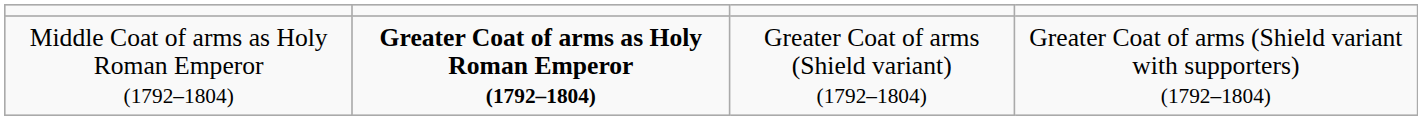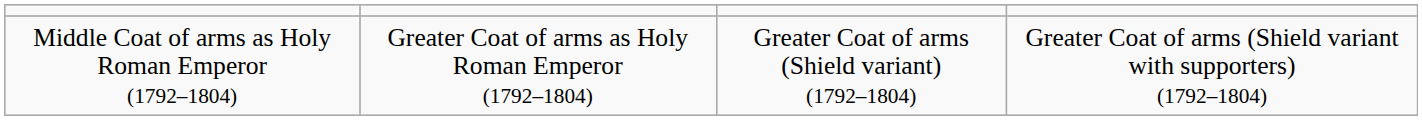Middle Coat of arms as Holy Roman Emperor (1792–1804) | column 2: bold -> normal
